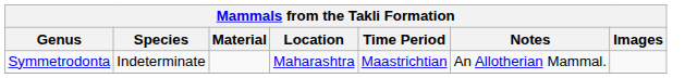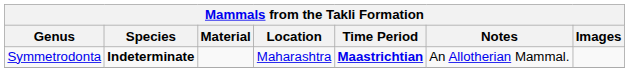Symmetrodonta | Species: normal -> bold
Symmetrodonta | Time Period: normal -> bold
